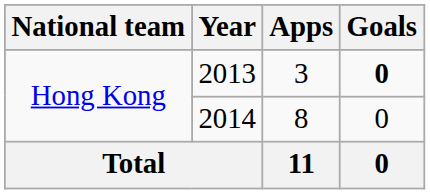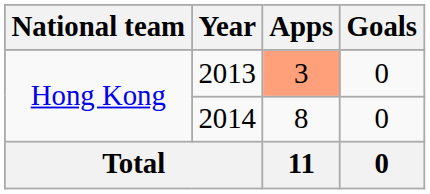2013 | Apps: no background -> lightsalmon background
2013 | Goals: bold -> normal
